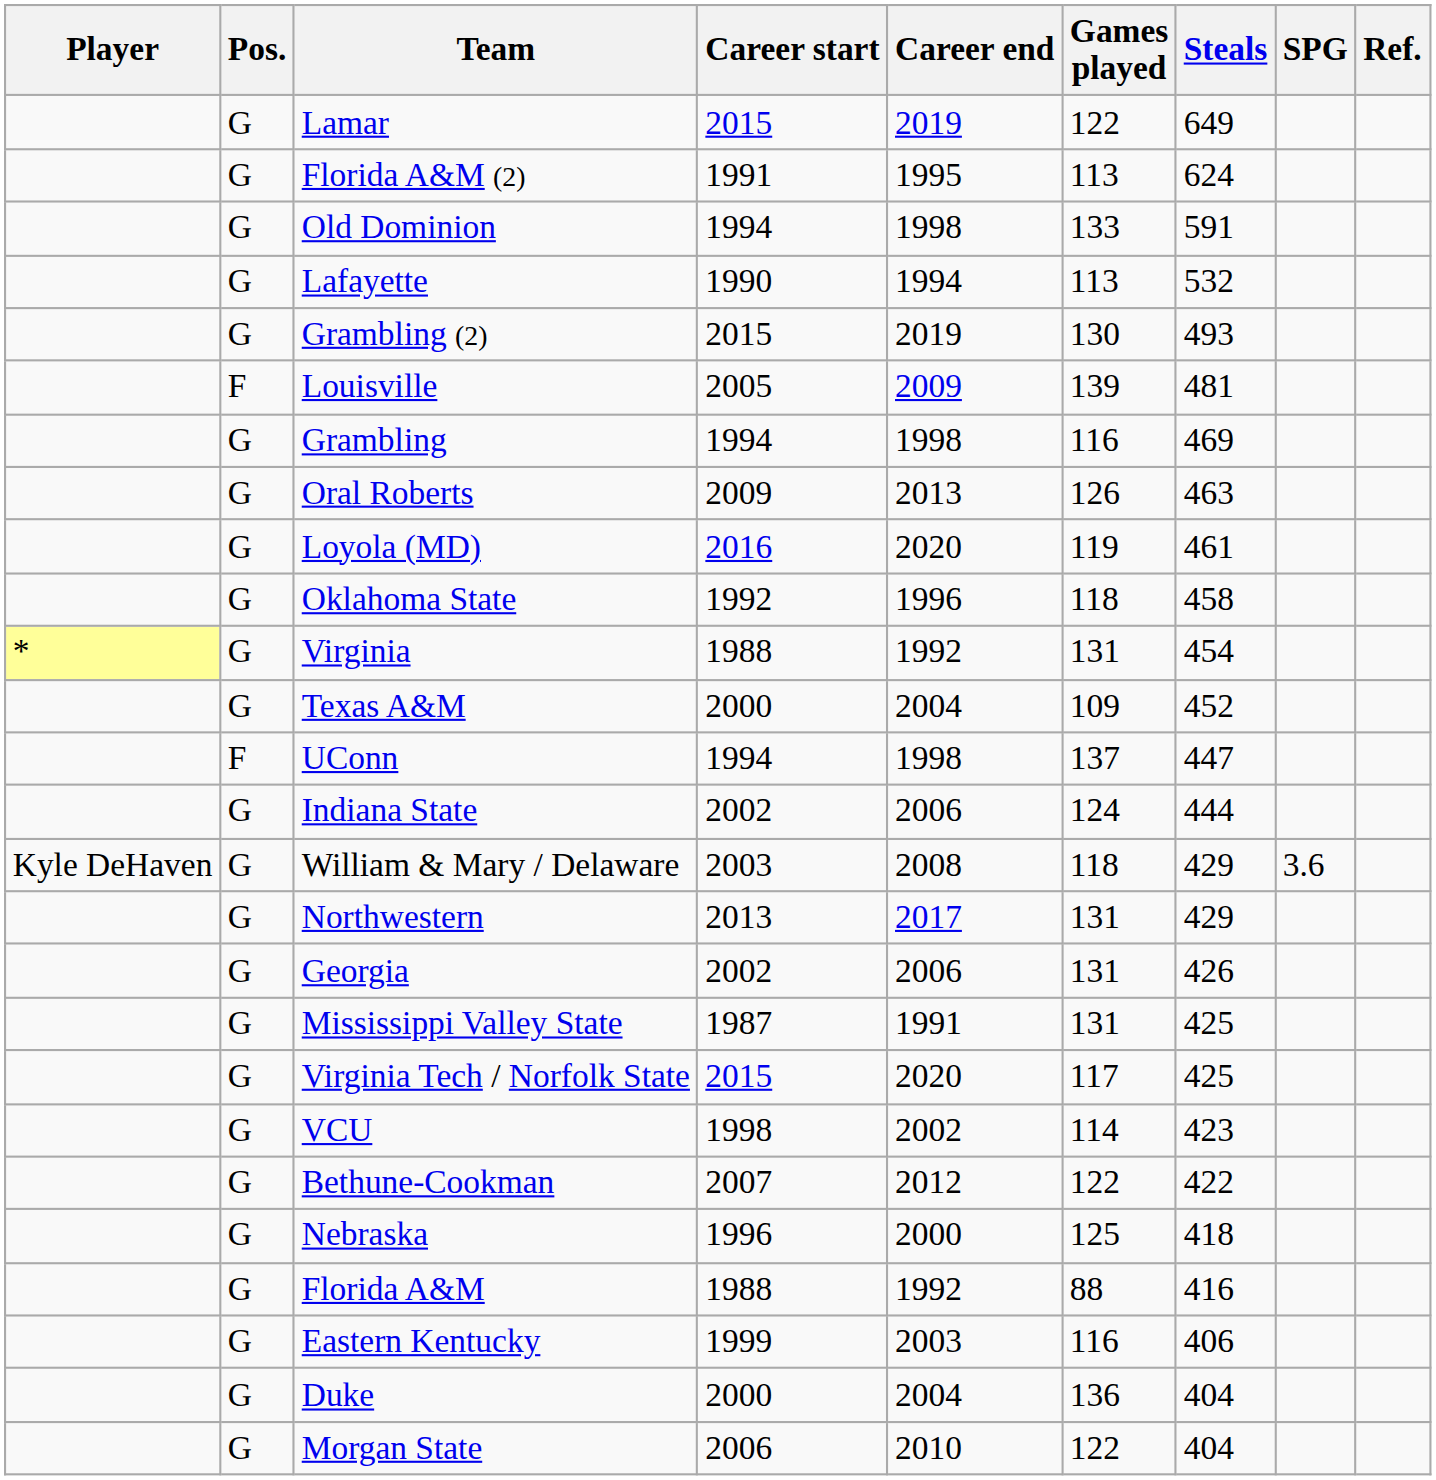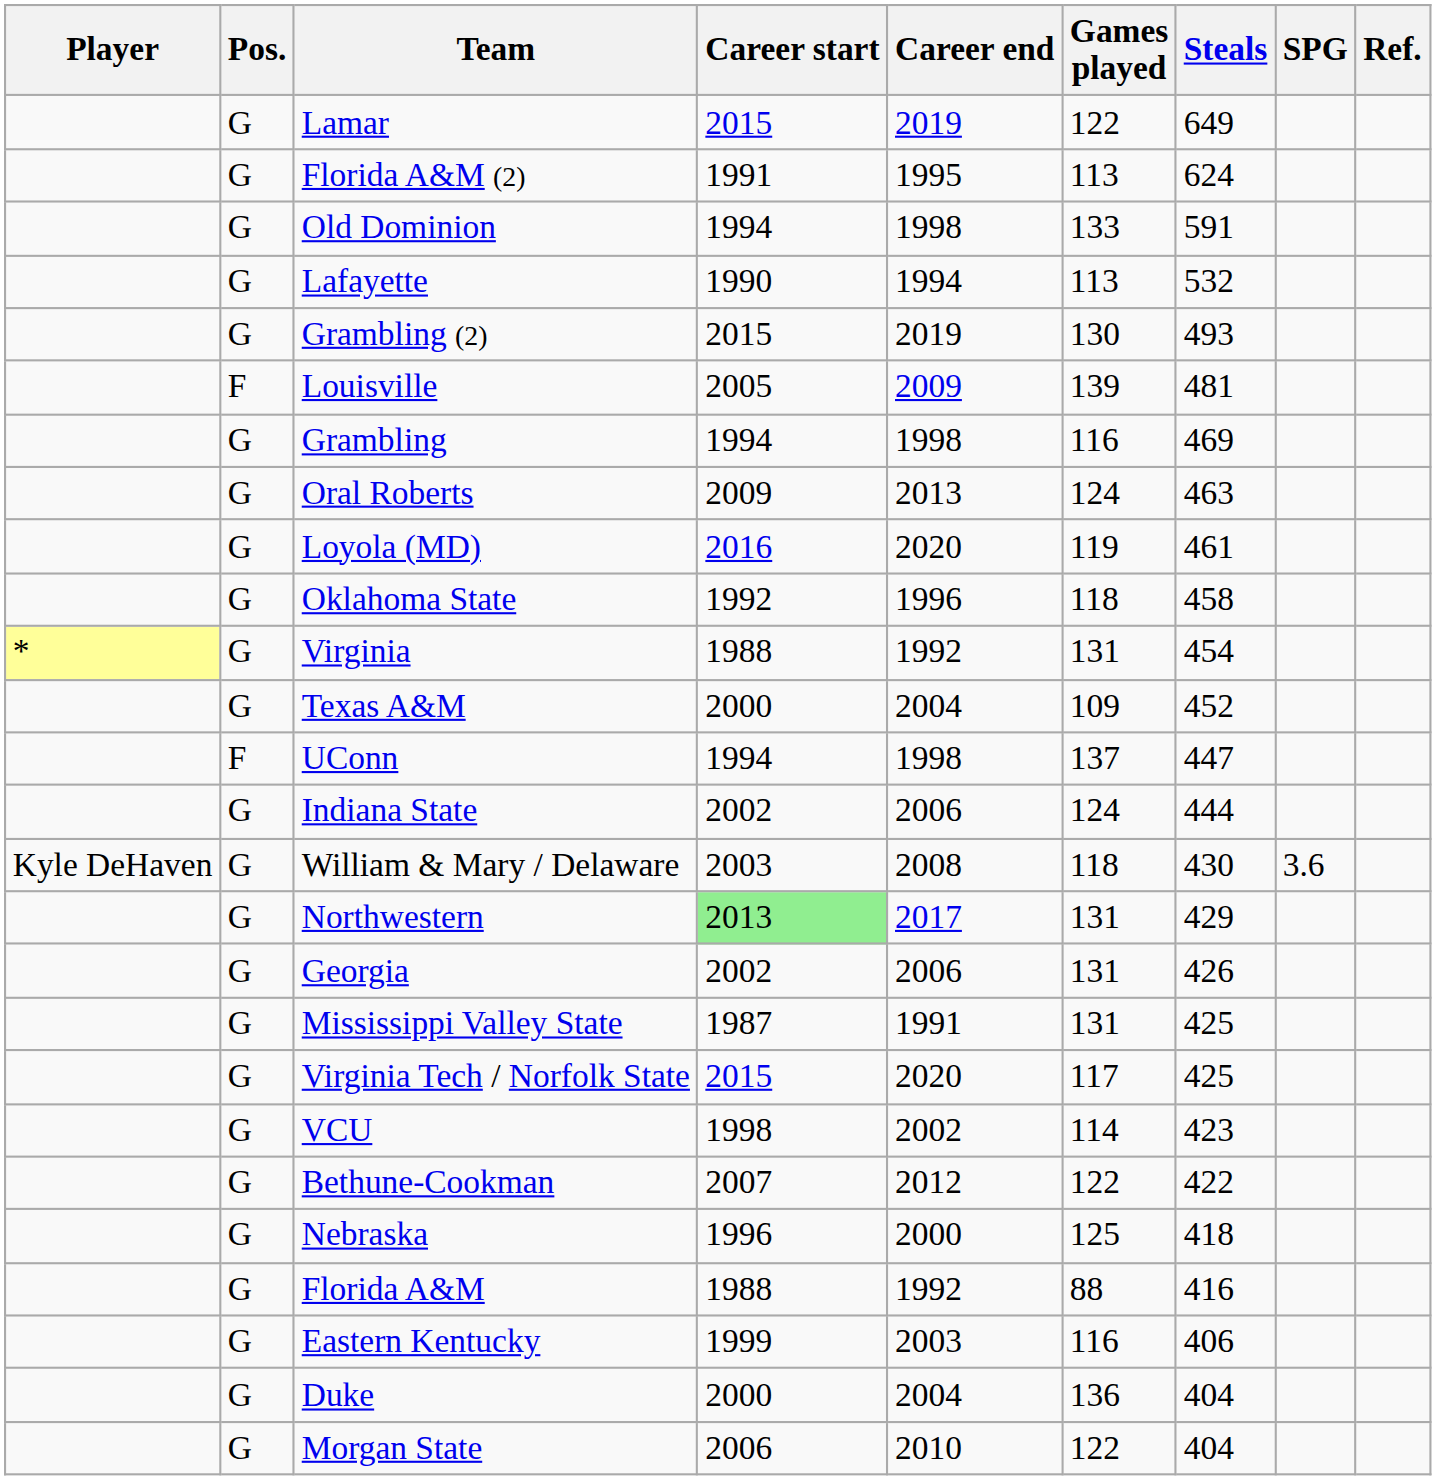Oral Roberts | Games played: 126 -> 124
William & Mary / Delaware | Steals: 429 -> 430
Northwestern | Career start: no background -> lightgreen background
